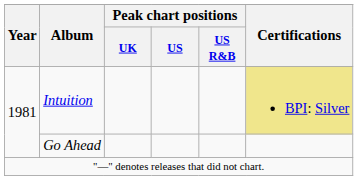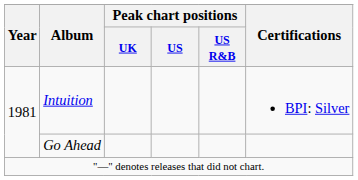Intuition | Certifications: khaki background -> no background
